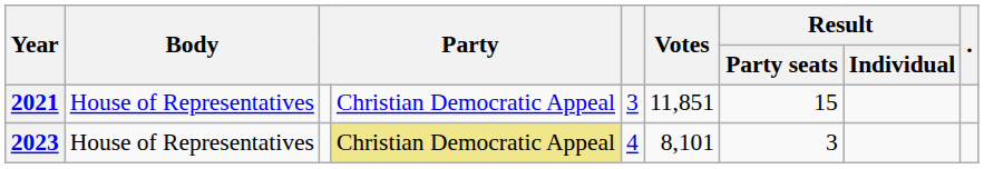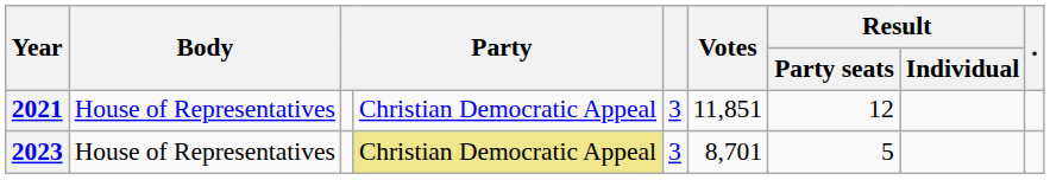2021 | Result / Party seats: 15 -> 12
2023 | column 5: 4 -> 3
2023 | Votes: 8,101 -> 8,701
2023 | Result / Party seats: 3 -> 5
